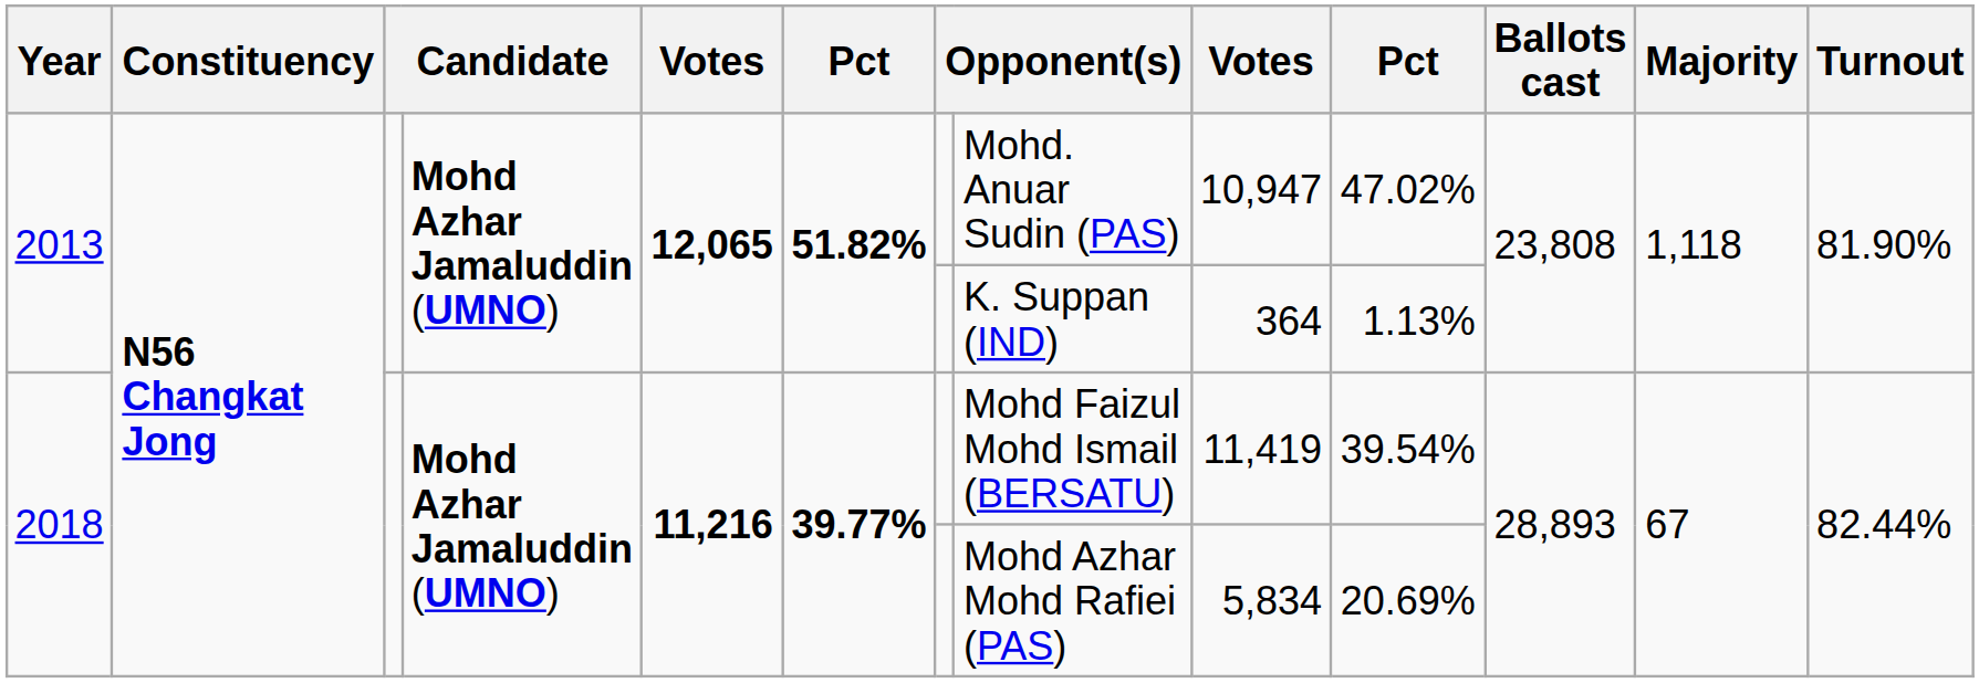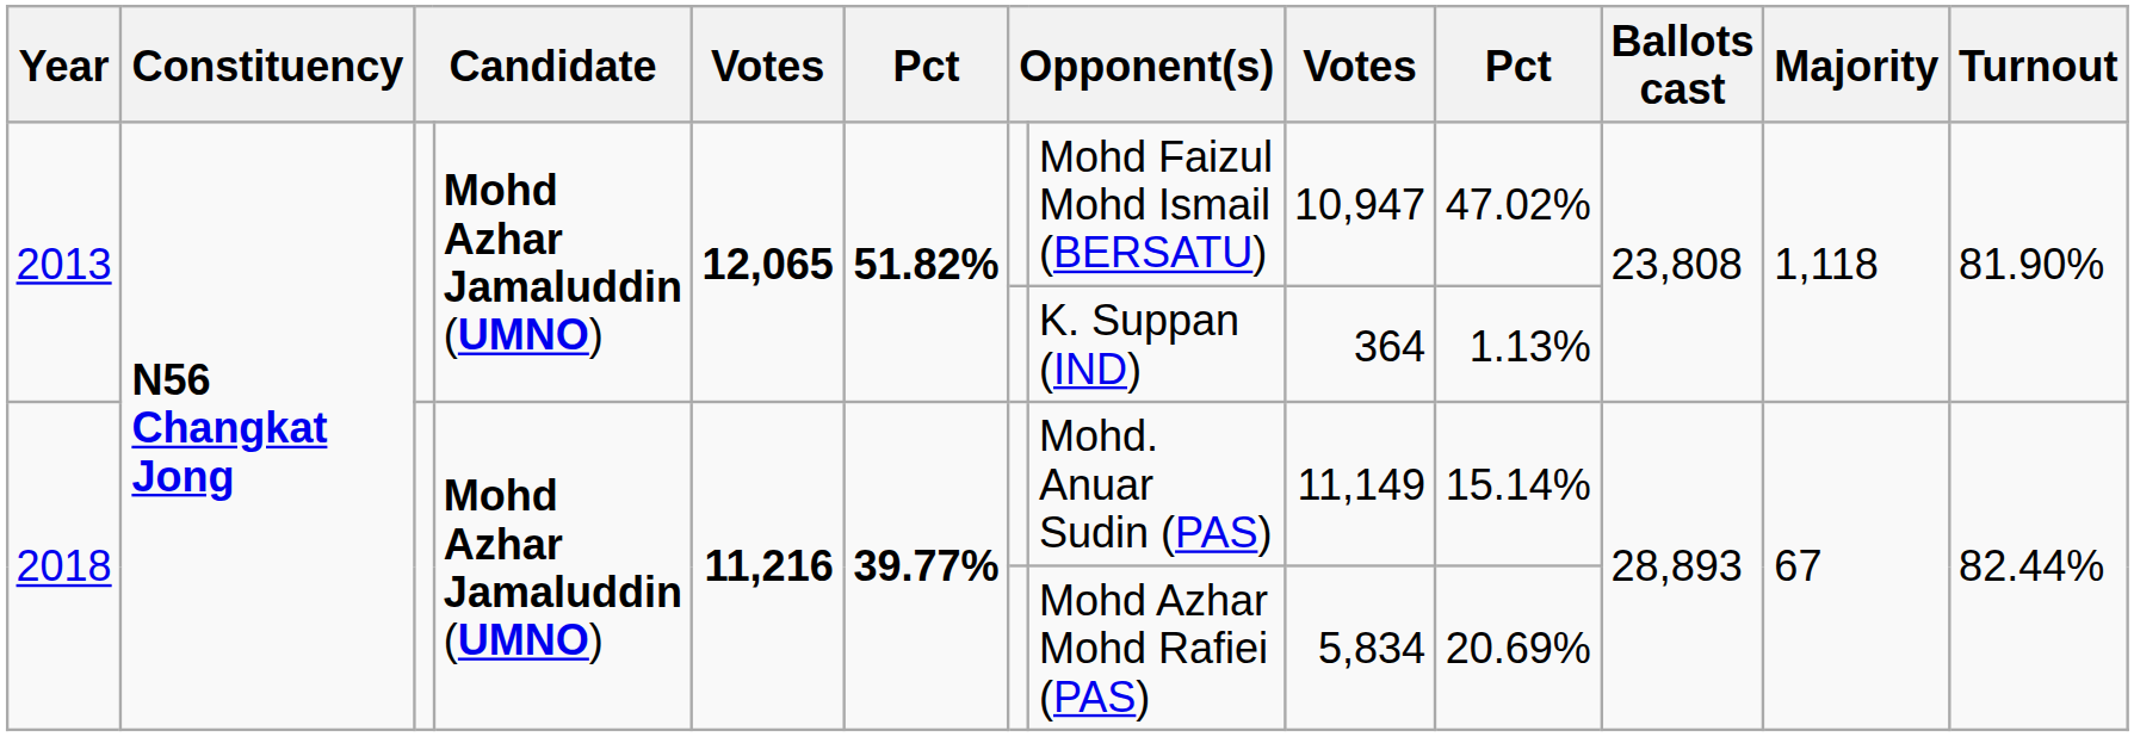row 2 | column 8: Mohd. Anuar Sudin (PAS) -> Mohd Faizul Mohd Ismail (BERSATU)
row 4 | column 8: Mohd Faizul Mohd Ismail (BERSATU) -> Mohd. Anuar Sudin (PAS)
row 4 | column 9: 11,419 -> 11,149
row 4 | column 10: 39.54% -> 15.14%
